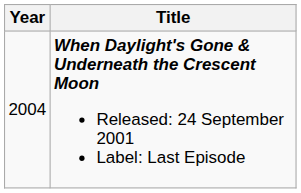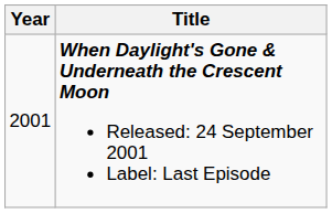row 2 | Year: 2004 -> 2001
